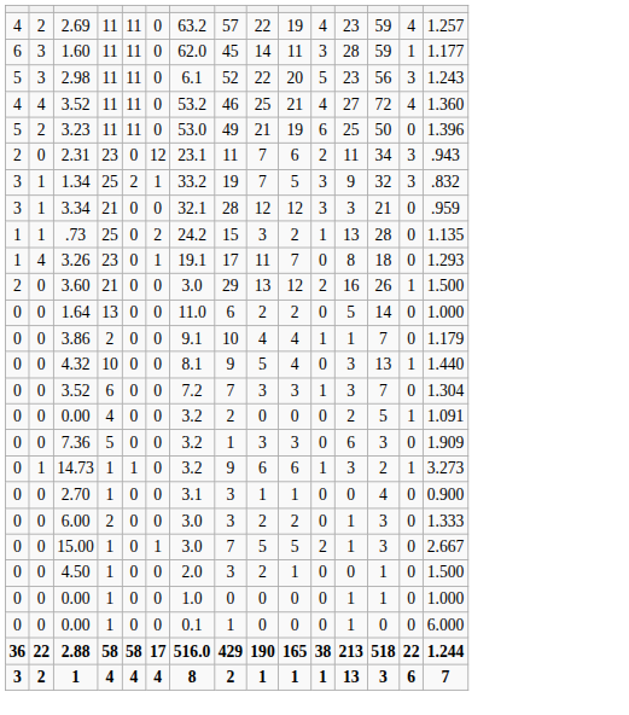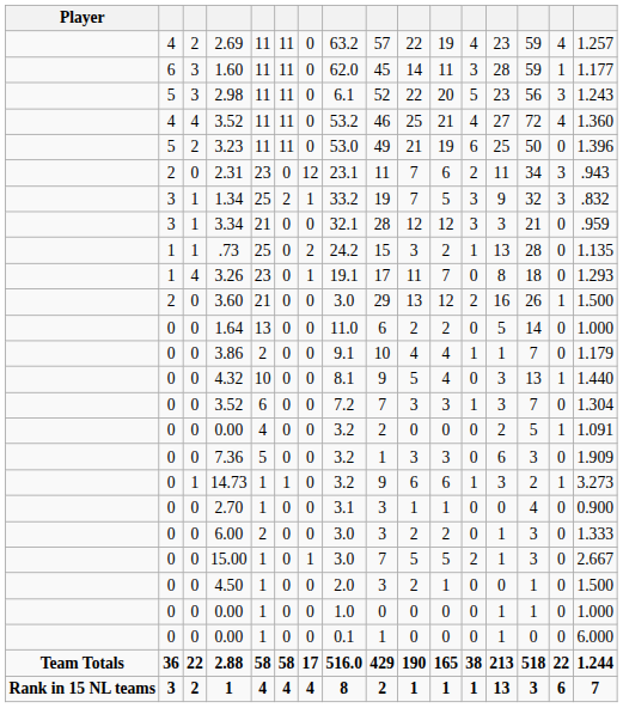+ column: Player | Team Totals | Rank in 15 NL teams
